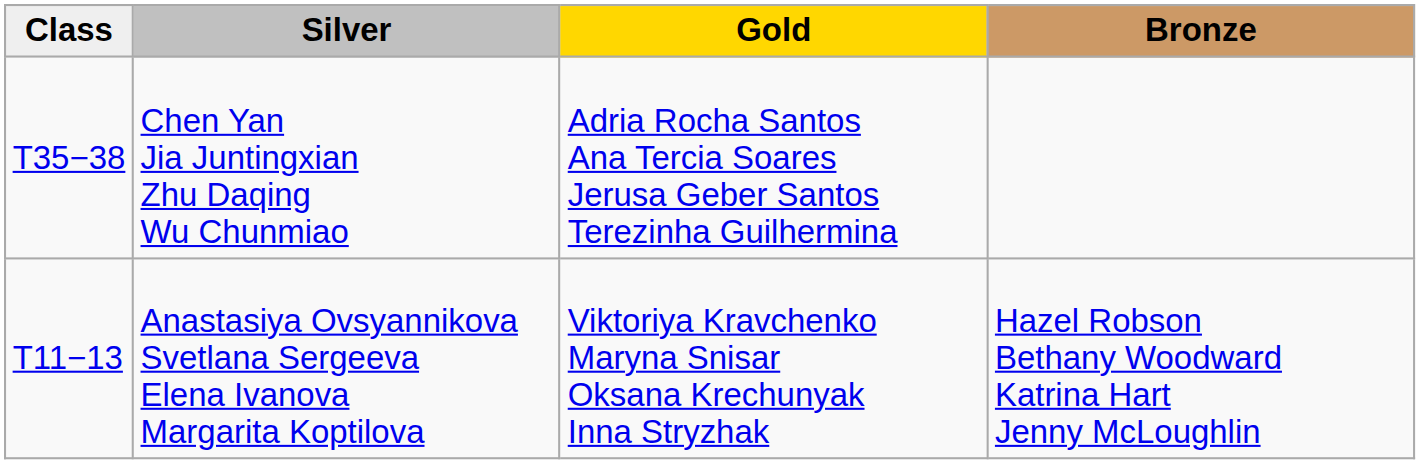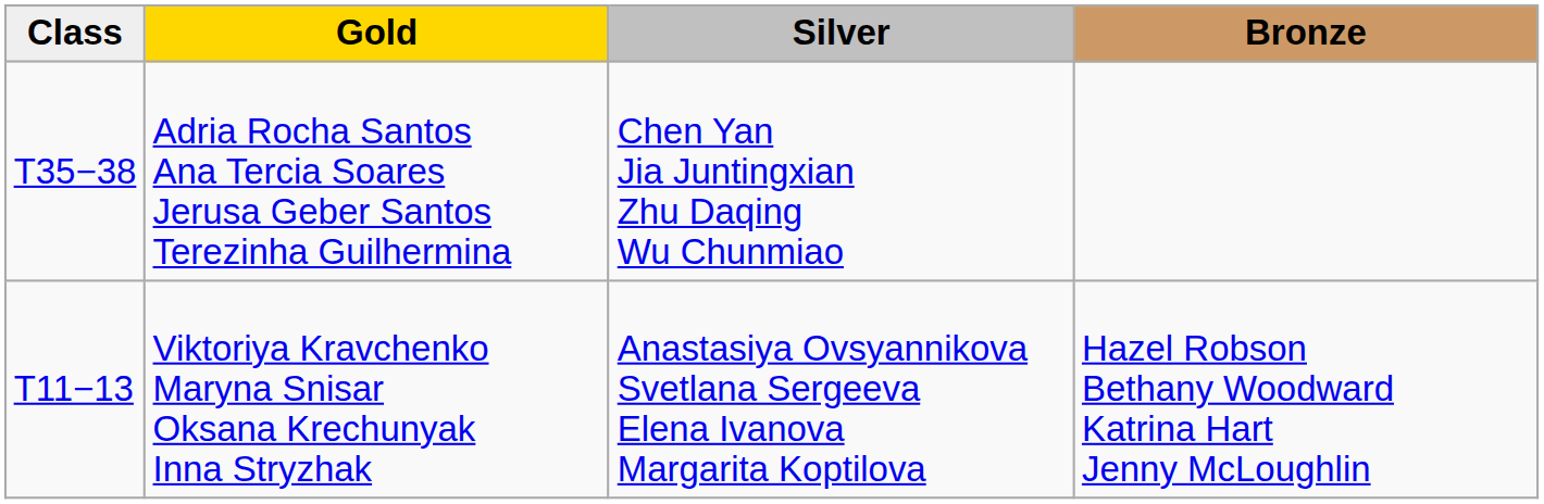columns swapped: Gold <-> Silver
